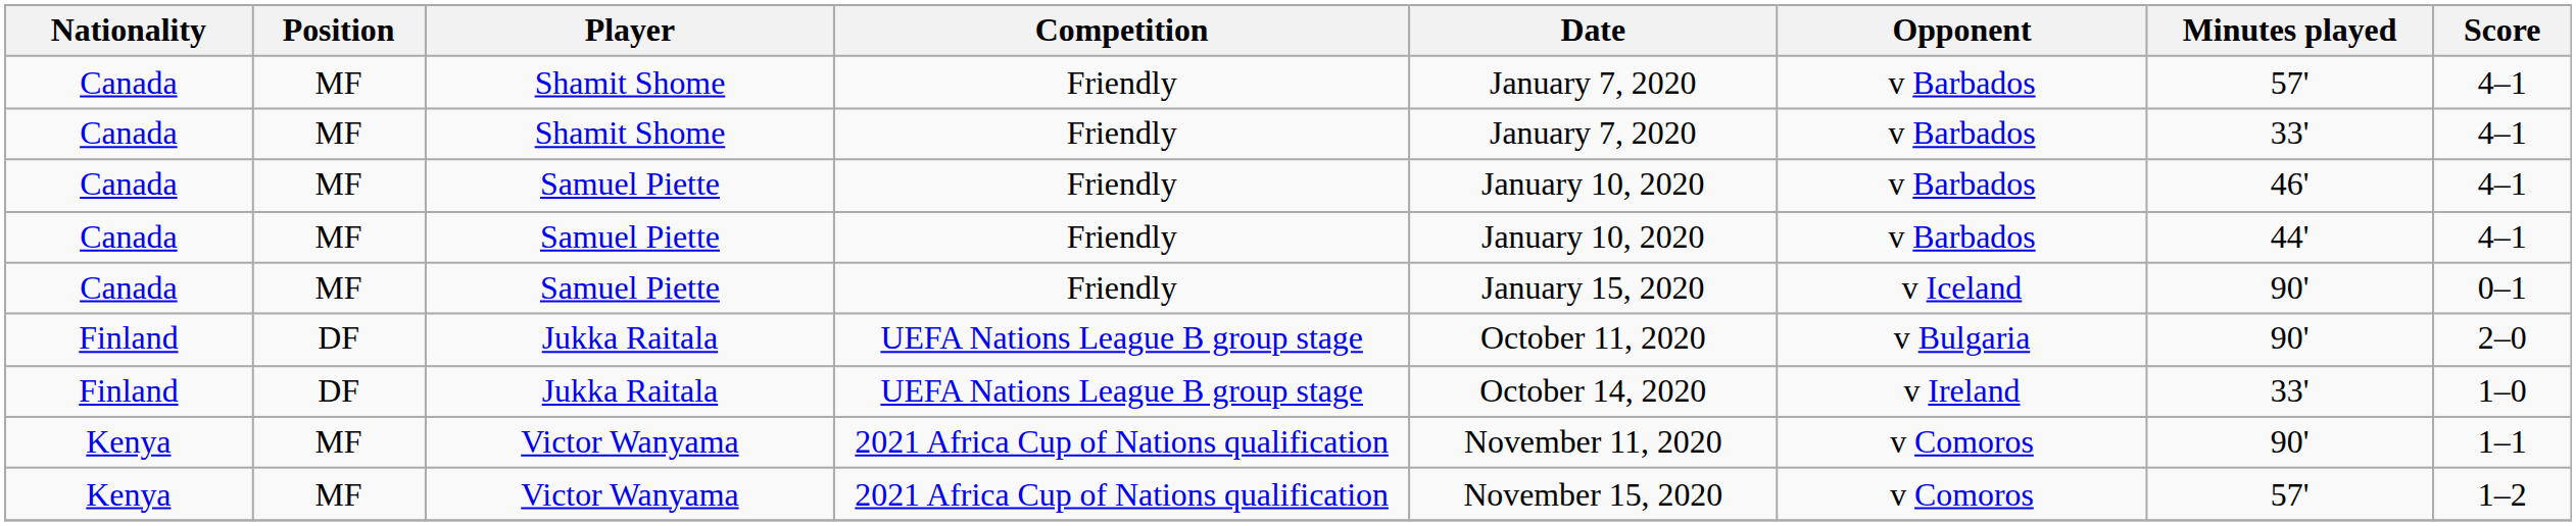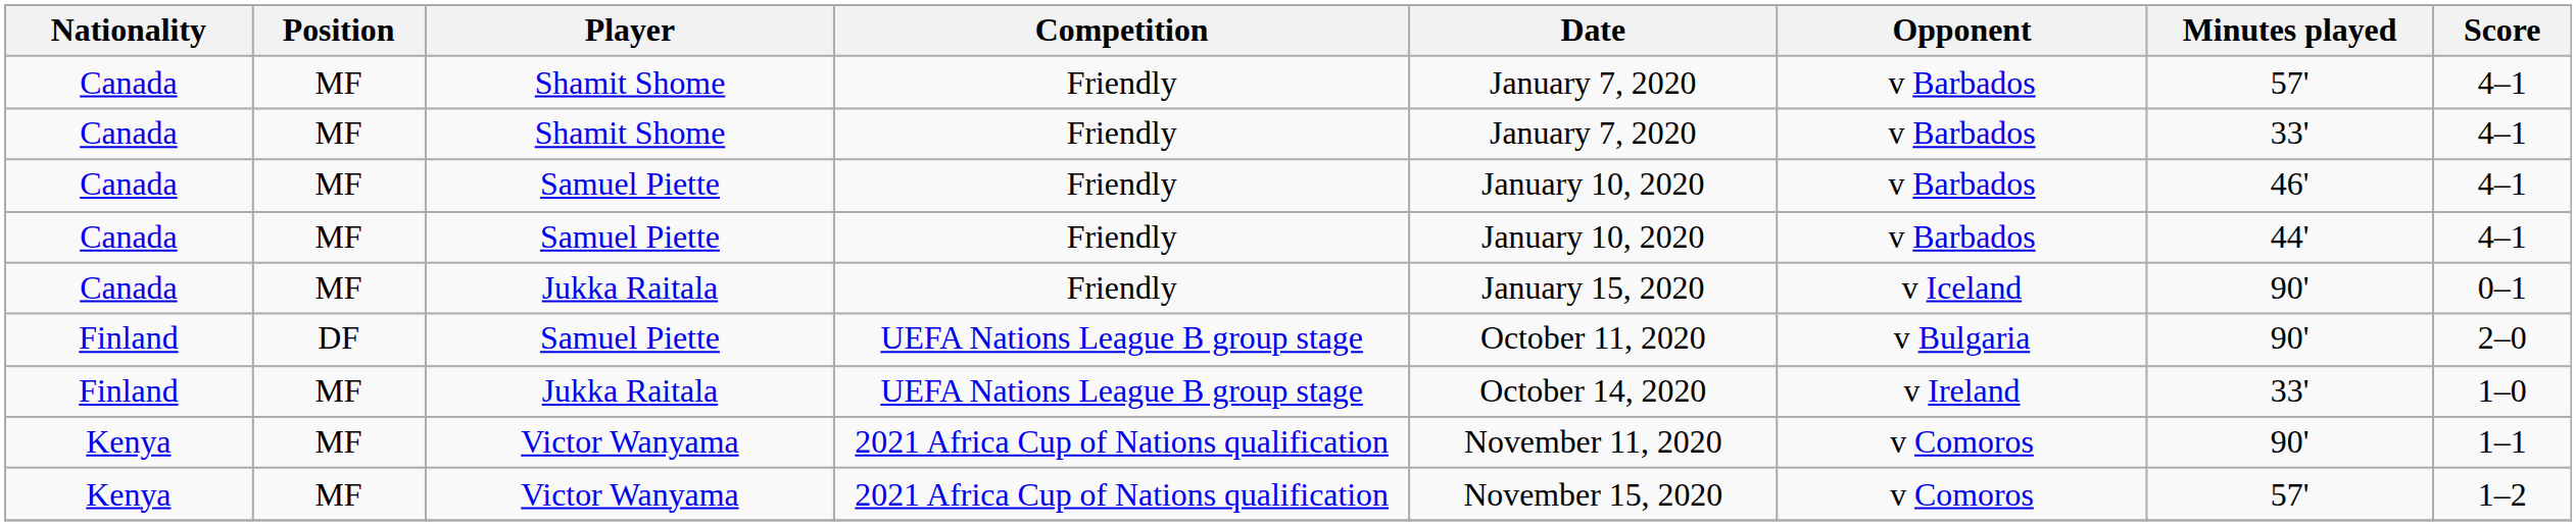row 6 | Player: Samuel Piette -> Jukka Raitala
row 7 | Player: Jukka Raitala -> Samuel Piette
row 8 | Position: DF -> MF
